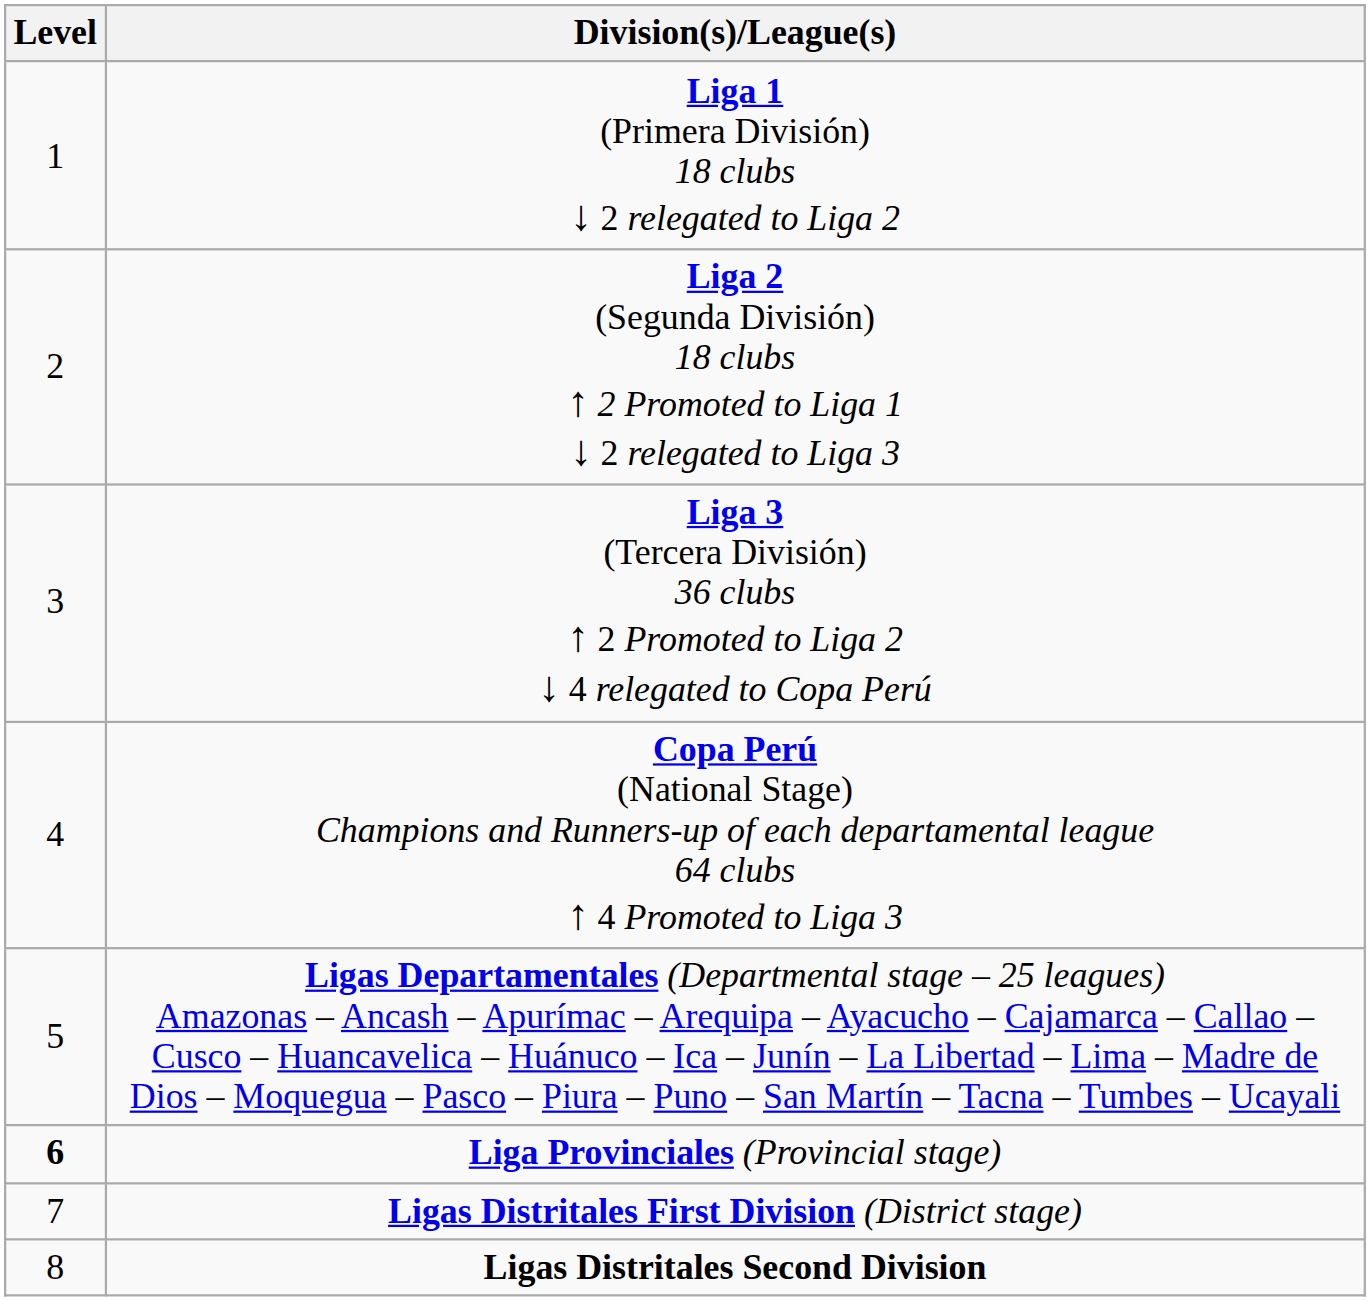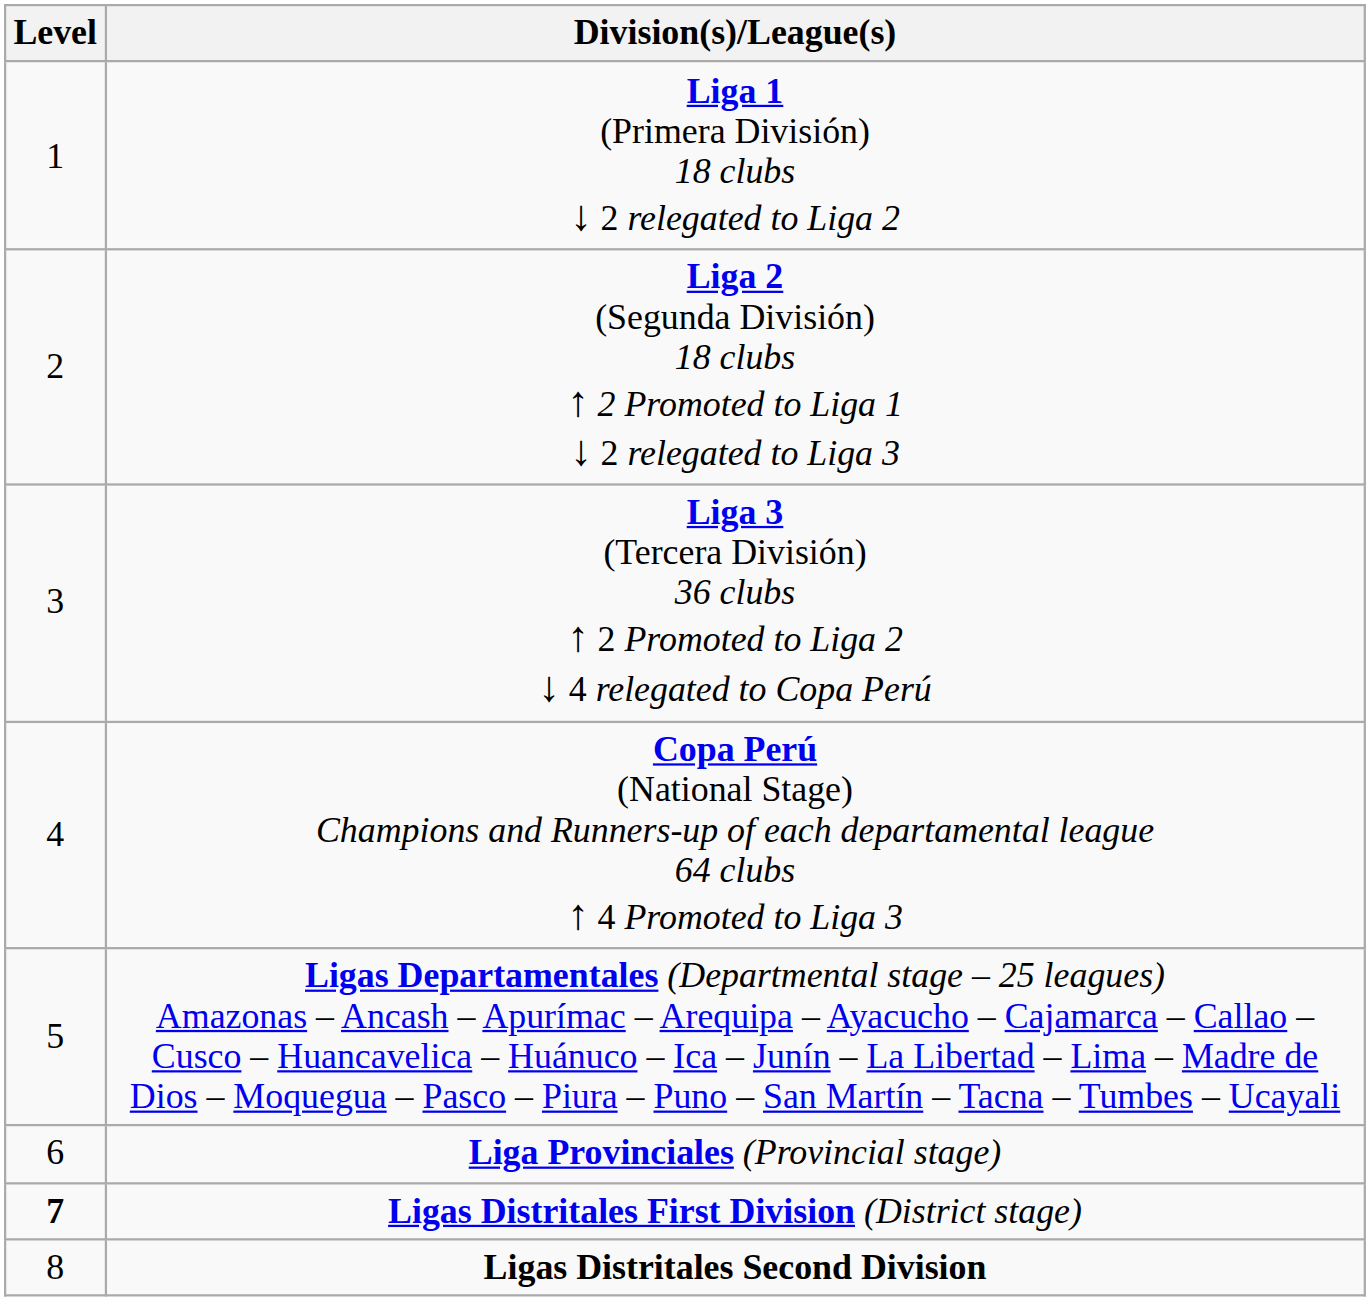Liga Provinciales (Provincial stage) | Level: bold -> normal
Ligas Distritales First Division (District stage) | Level: normal -> bold
